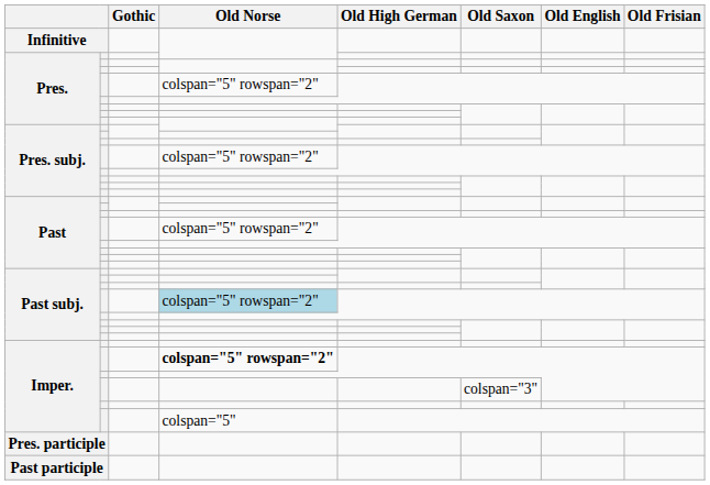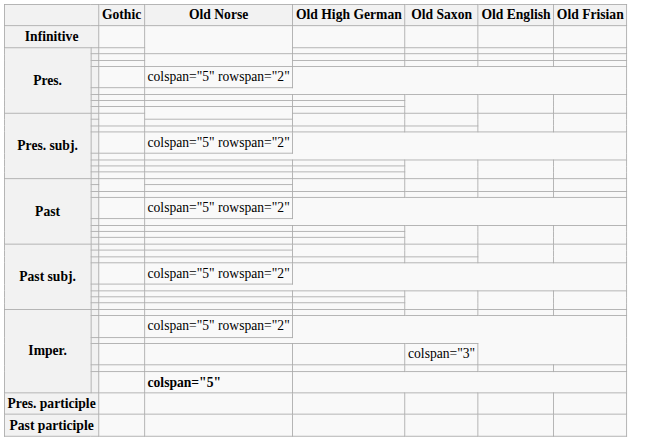Past subj. / colspan="5" rowspan="2" | Old Norse: lightblue background -> no background
Imper. / colspan="5" rowspan="2" | Old Norse: bold -> normal
Imper. / colspan="5" | Old Norse: normal -> bold
